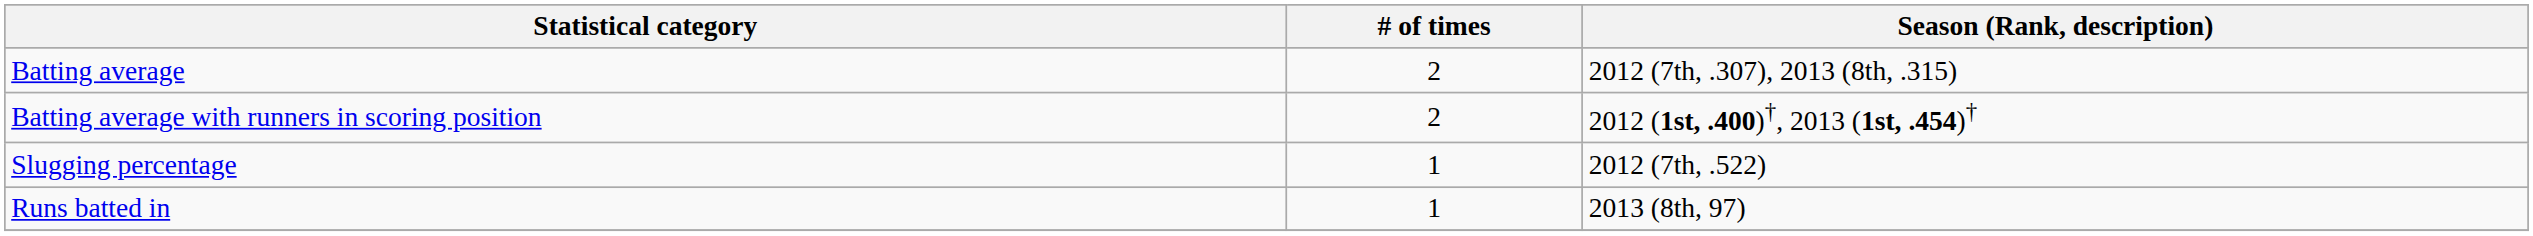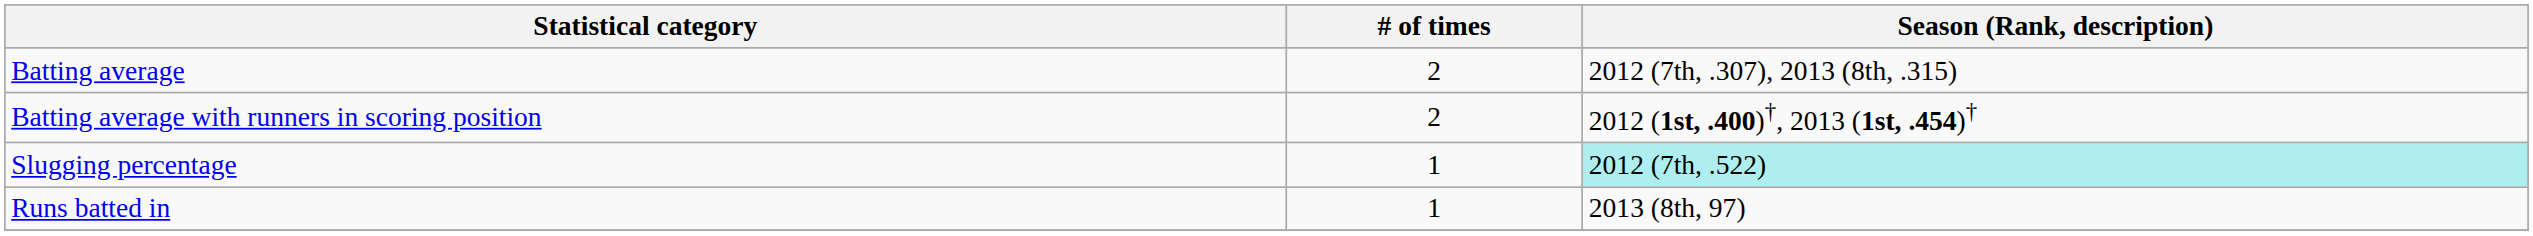Slugging percentage | Season (Rank, description): no background -> paleturquoise background
